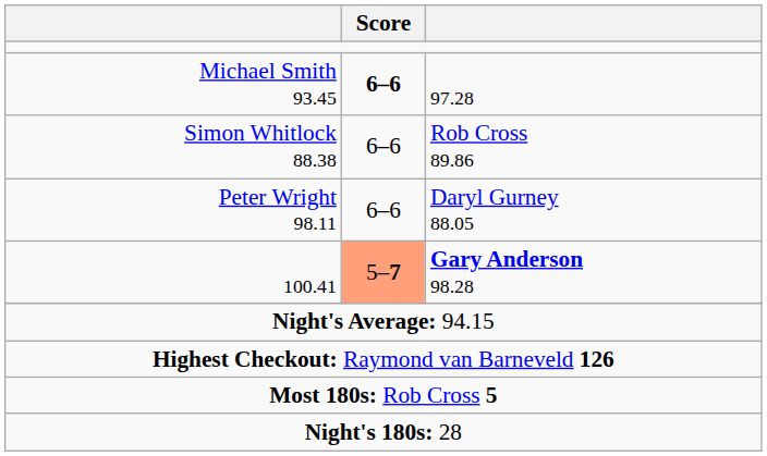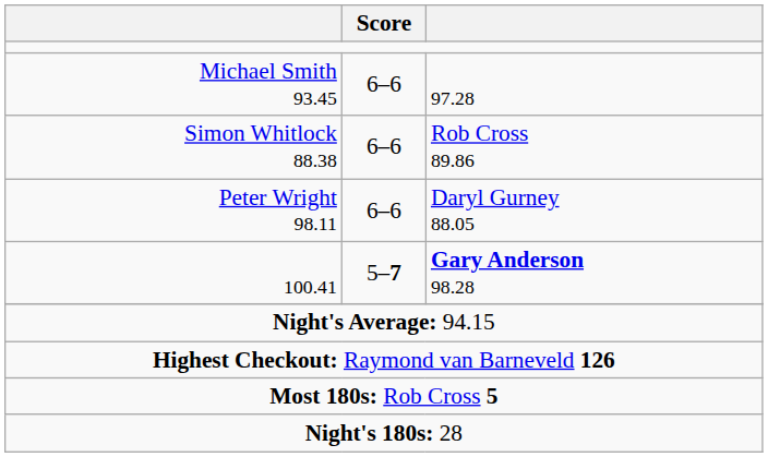Michael Smith 93.45 | Score: bold -> normal
100.41 | Score: lightsalmon background -> no background
